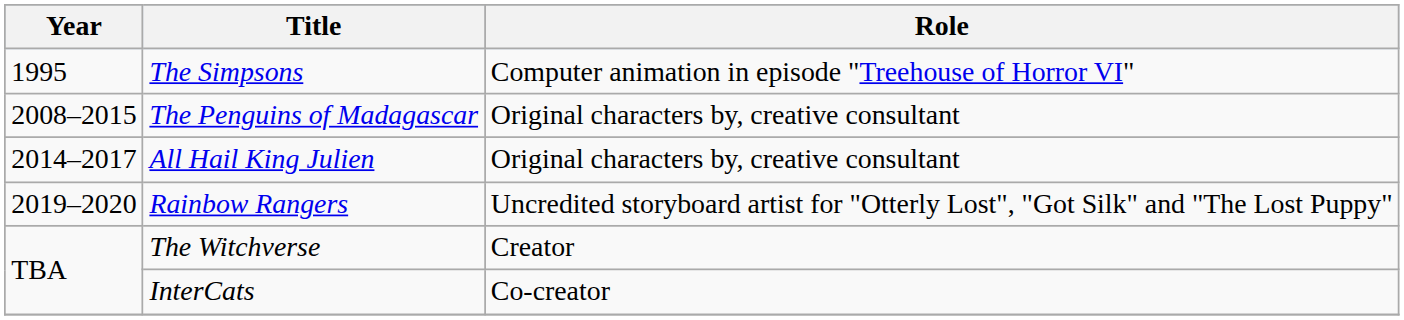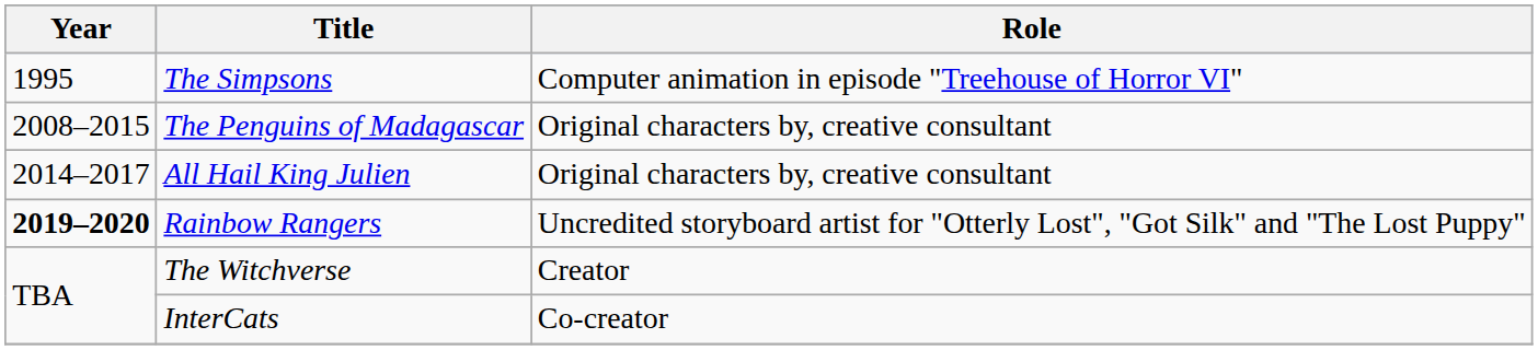Rainbow Rangers | Year: normal -> bold
